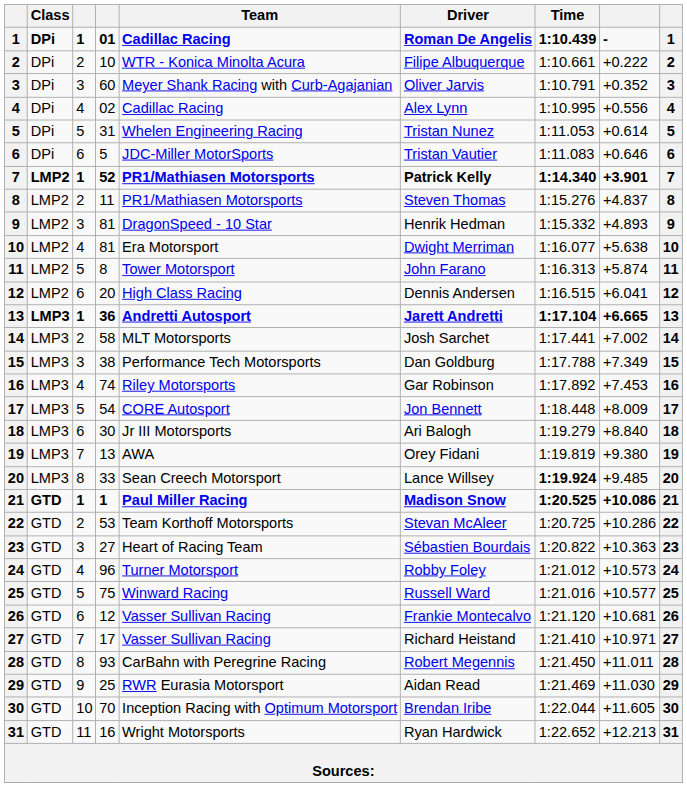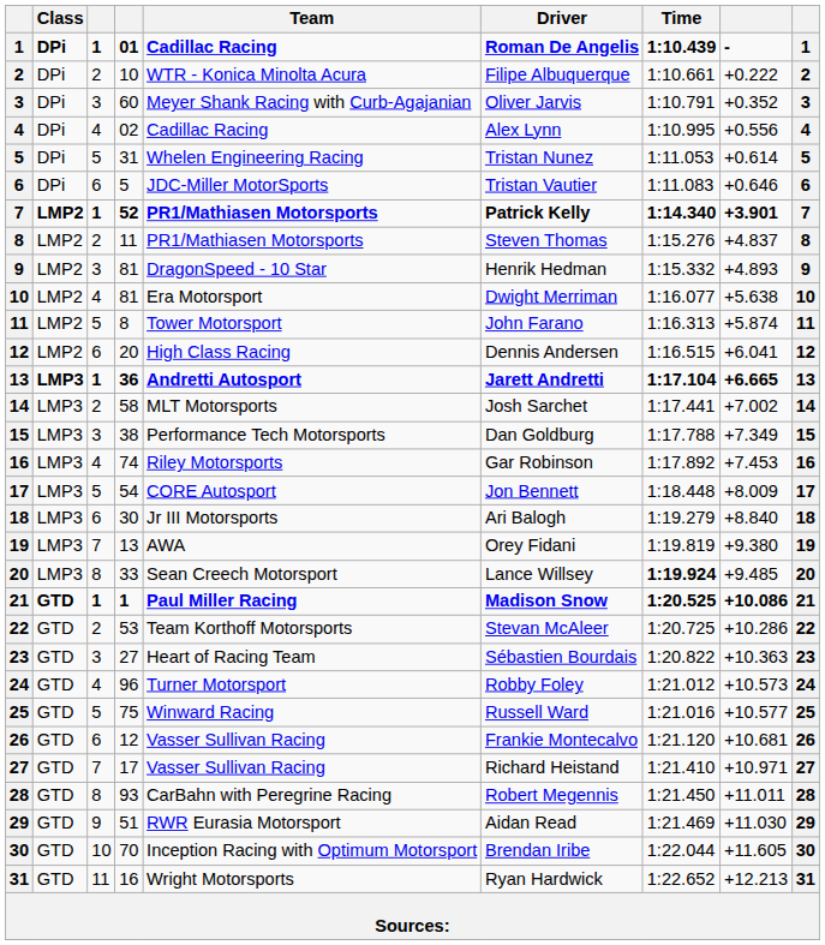row 30 | column 4: 25 -> 51
